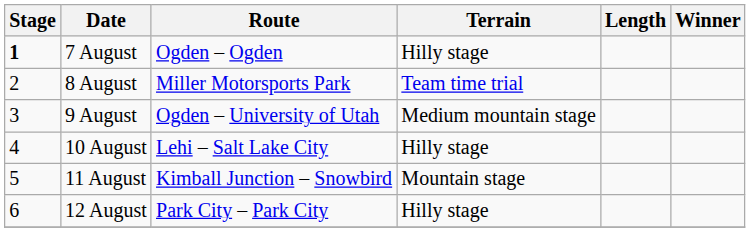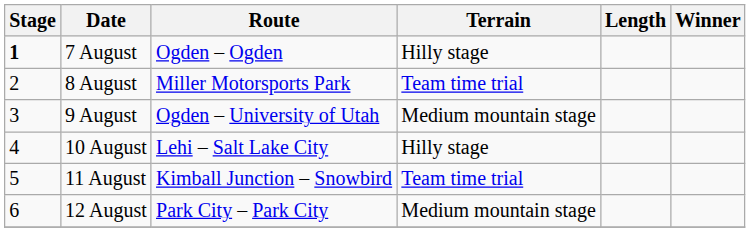11 August | Terrain: Mountain stage -> Team time trial
12 August | Terrain: Hilly stage -> Medium mountain stage
